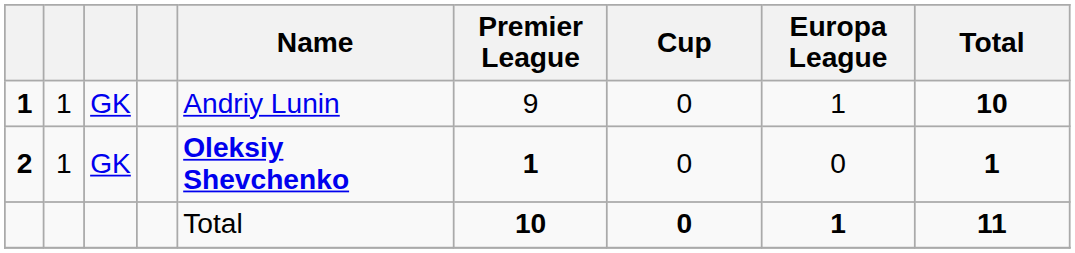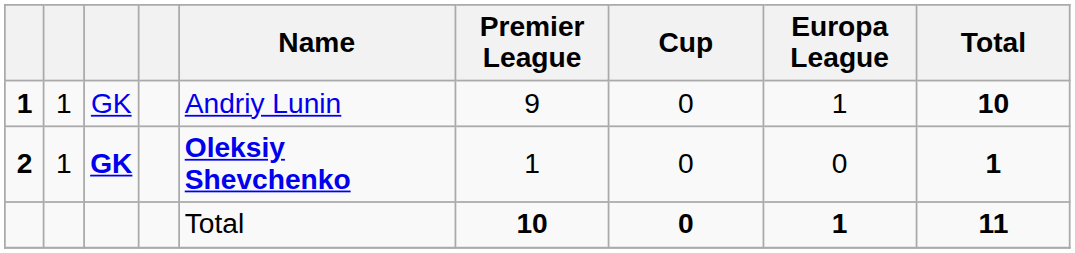2 | column 3: normal -> bold
2 | Premier League: bold -> normal
